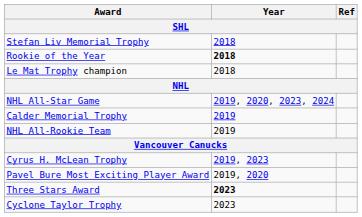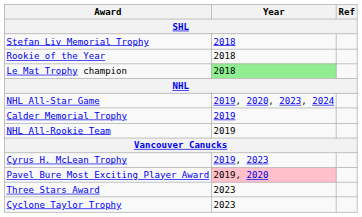Rookie of the Year | Year: bold -> normal
Le Mat Trophy champion | Year: no background -> lightgreen background
Pavel Bure Most Exciting Player Award | Year: no background -> pink background
Three Stars Award | Year: bold -> normal
